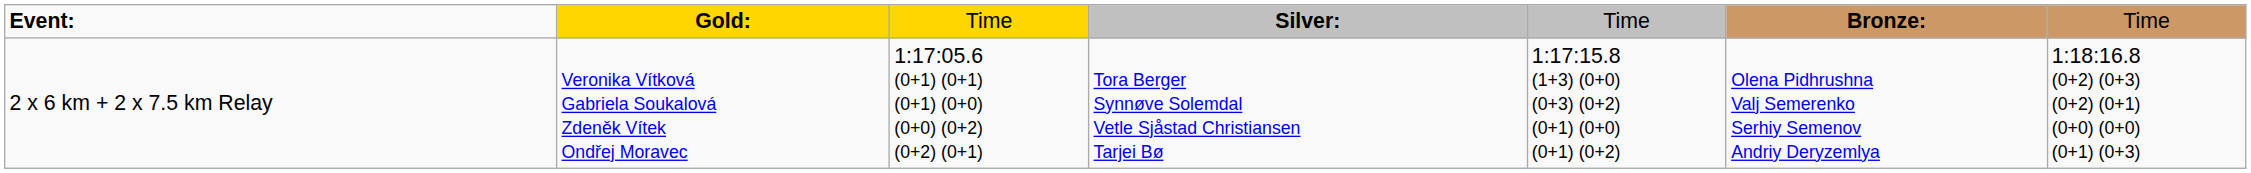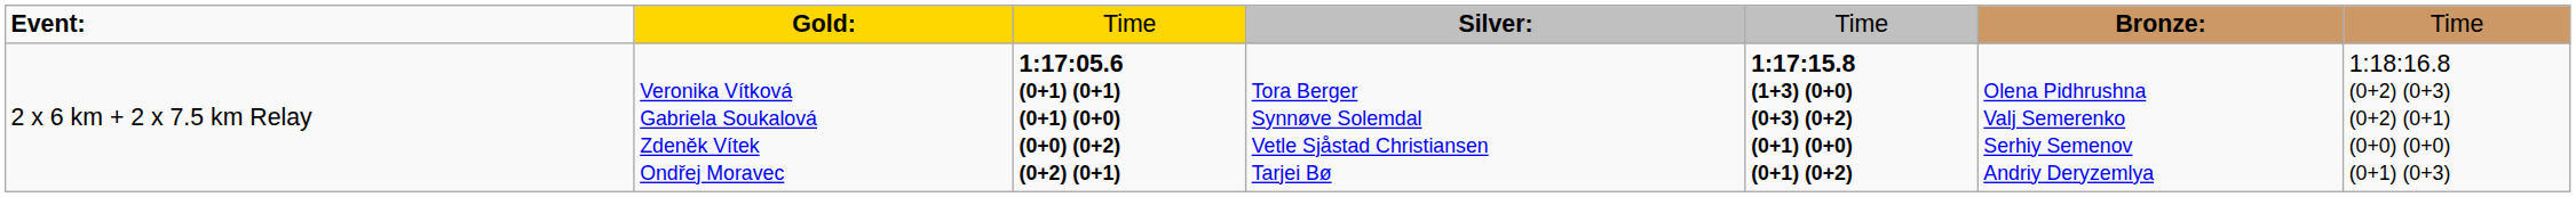2 x 6 km + 2 x 7.5 km Relay | column 3: normal -> bold
2 x 6 km + 2 x 7.5 km Relay | column 5: normal -> bold
